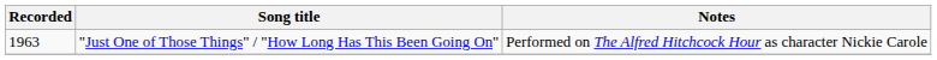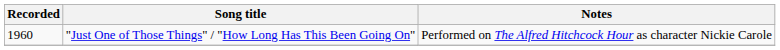row 2 | Recorded: 1963 -> 1960
